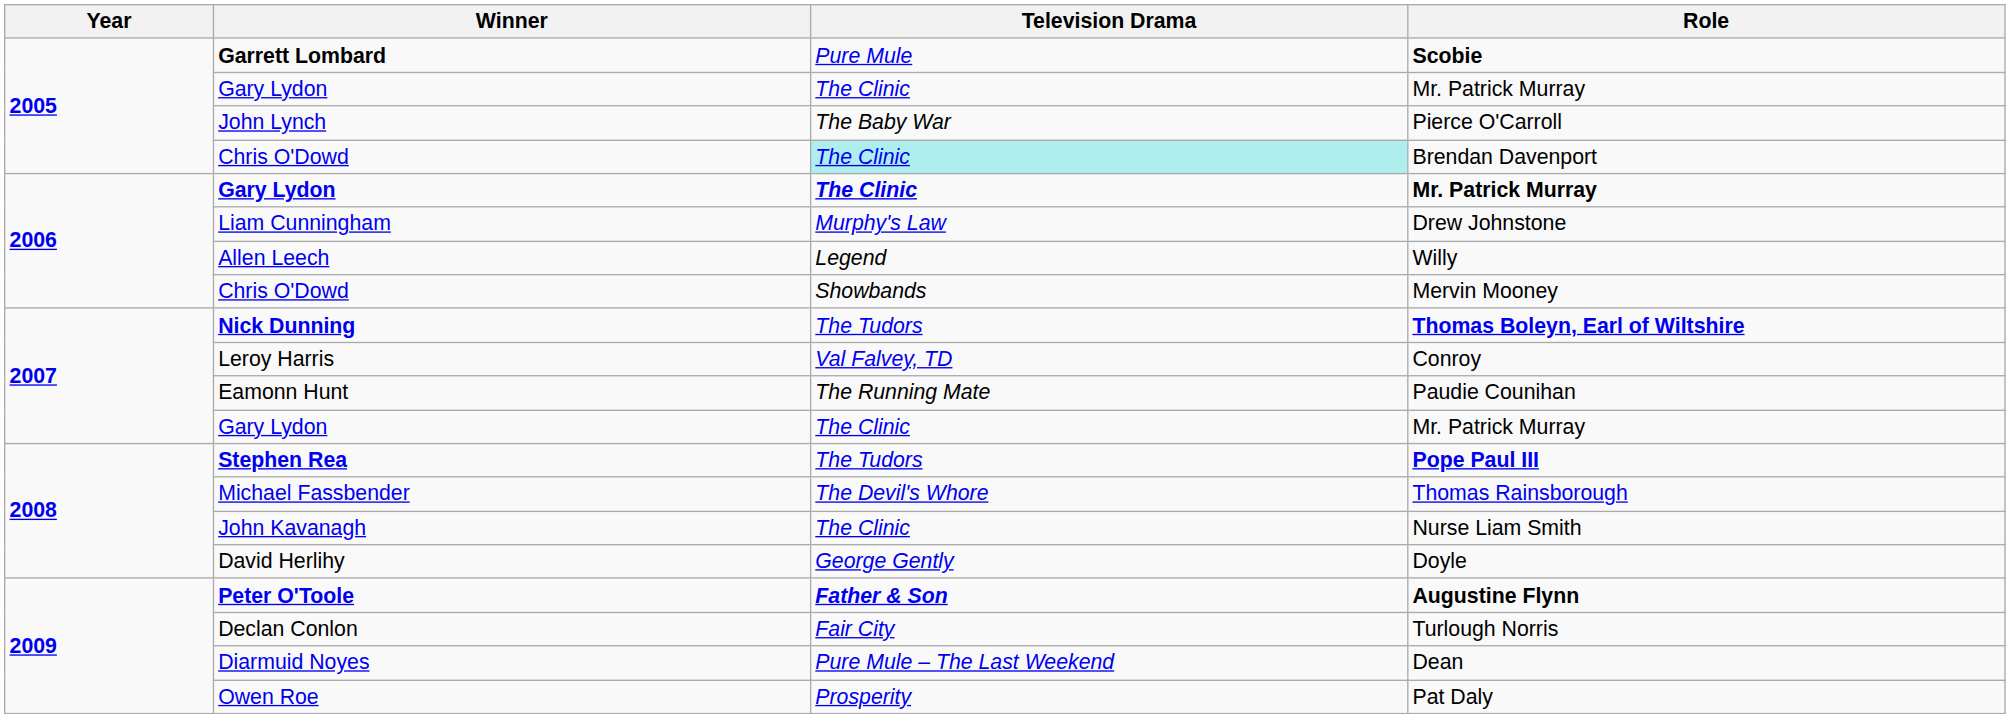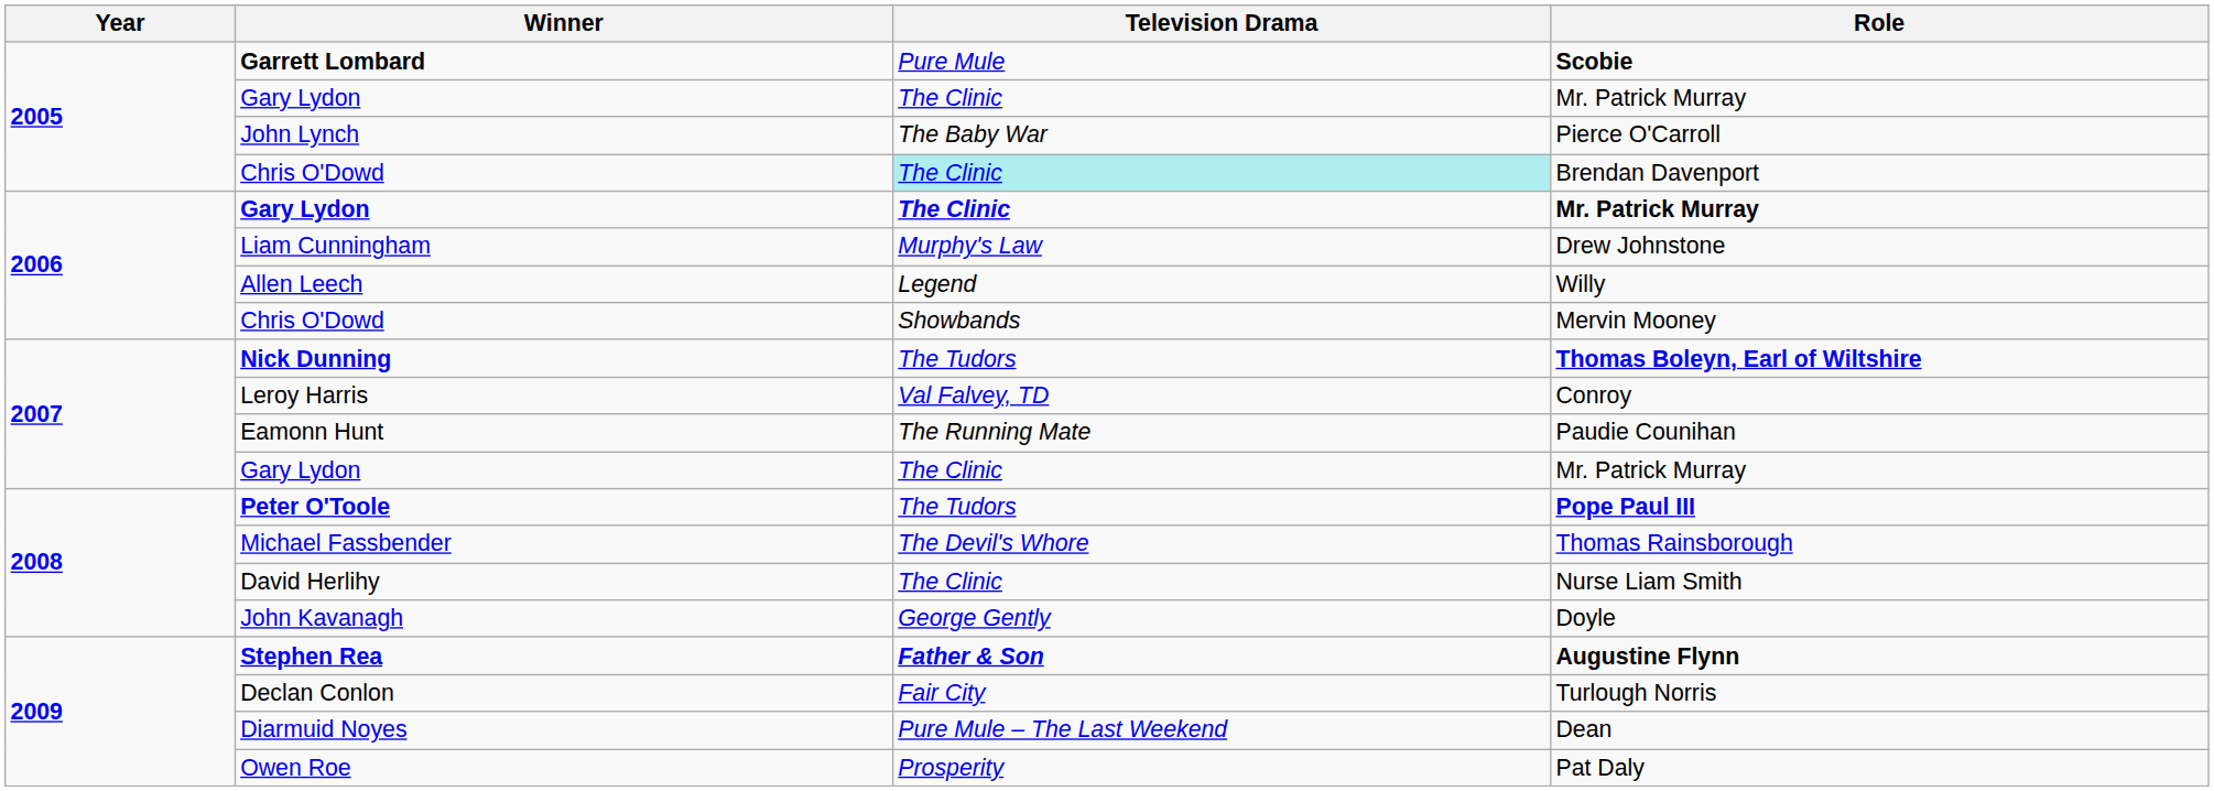Pope Paul III | Winner: Stephen Rea -> Peter O'Toole
Nurse Liam Smith | Winner: John Kavanagh -> David Herlihy
Doyle | Winner: David Herlihy -> John Kavanagh
Augustine Flynn | Winner: Peter O'Toole -> Stephen Rea
